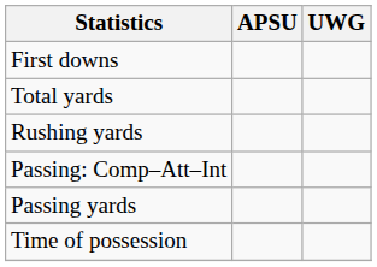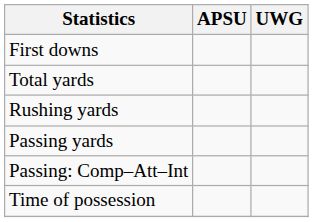rows swapped: Passing yards <-> Passing: Comp–Att–Int
